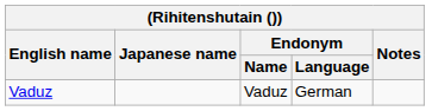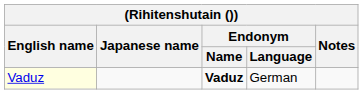row 4 | English name: no background -> lightyellow background
row 4 | Endonym / Name: normal -> bold
